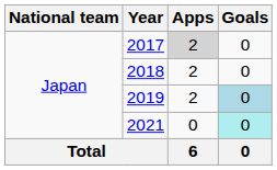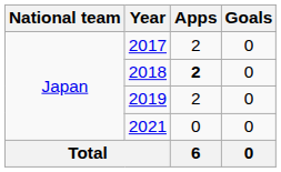2017 | Apps: lightgrey background -> no background
2018 | Apps: normal -> bold
2019 | Goals: lightblue background -> no background
2021 | Goals: paleturquoise background -> no background
